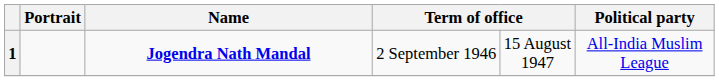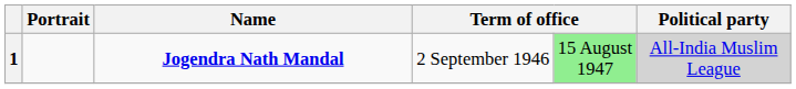1 | column 5: no background -> lightgreen background
1 | Political party: no background -> lightgrey background
